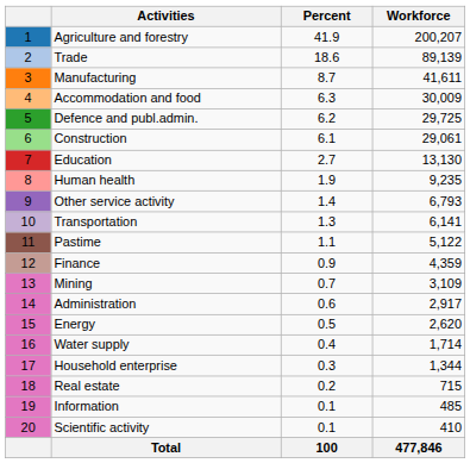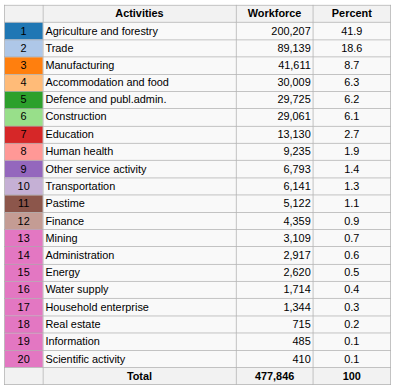columns swapped: Workforce <-> Percent
